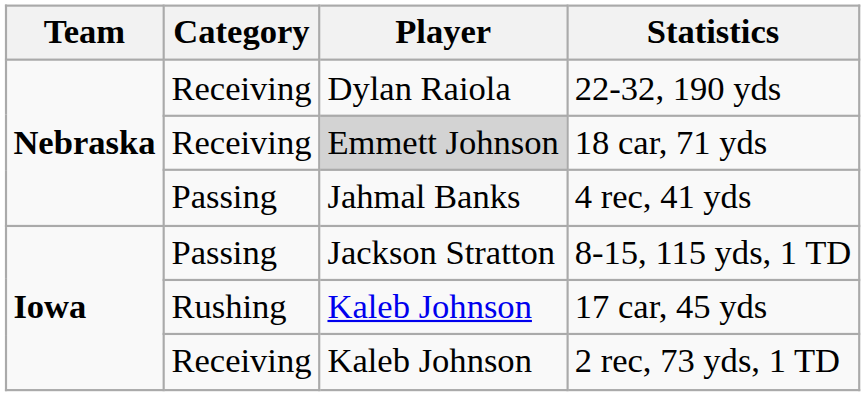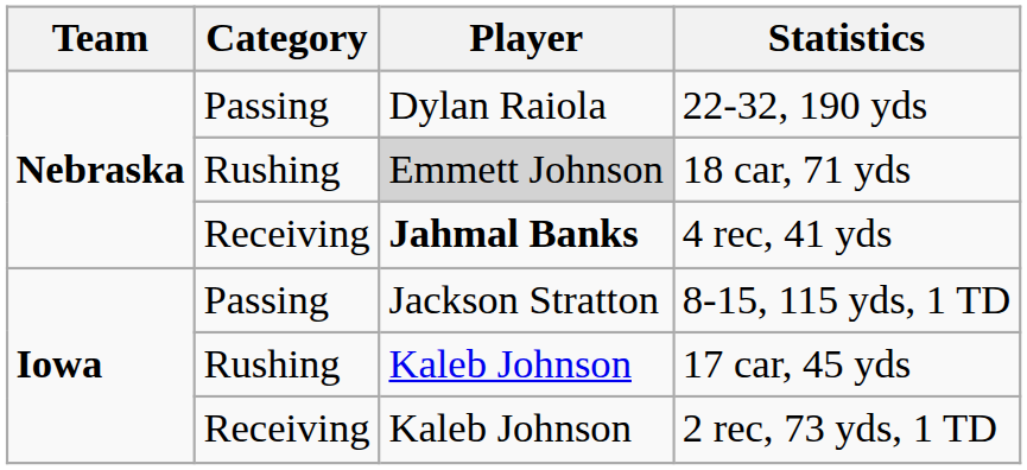22-32, 190 yds | Category: Receiving -> Passing
18 car, 71 yds | Category: Receiving -> Rushing
4 rec, 41 yds | Category: Passing -> Receiving
4 rec, 41 yds | Player: normal -> bold
